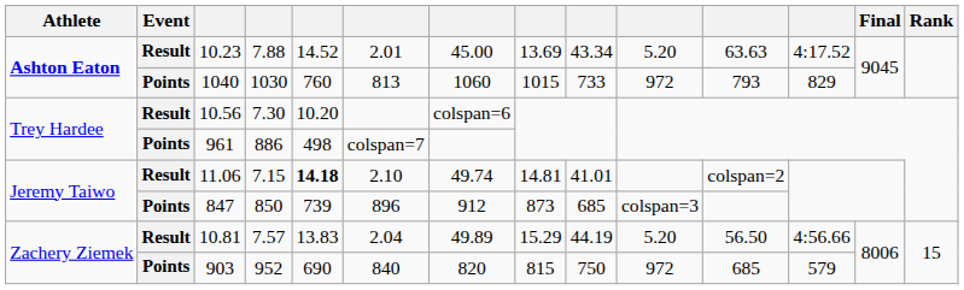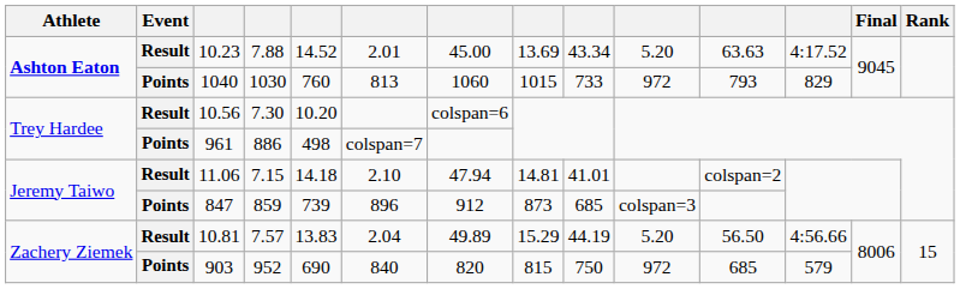11.06 | column 5: bold -> normal
11.06 | column 7: 49.74 -> 47.94
847 | column 4: 850 -> 859
